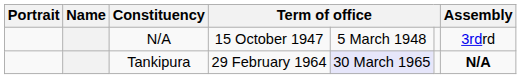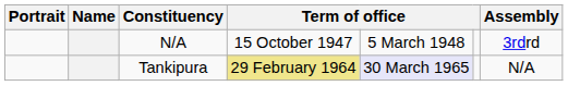Tankipura | column 4: no background -> khaki background
Tankipura | Assembly: bold -> normal
